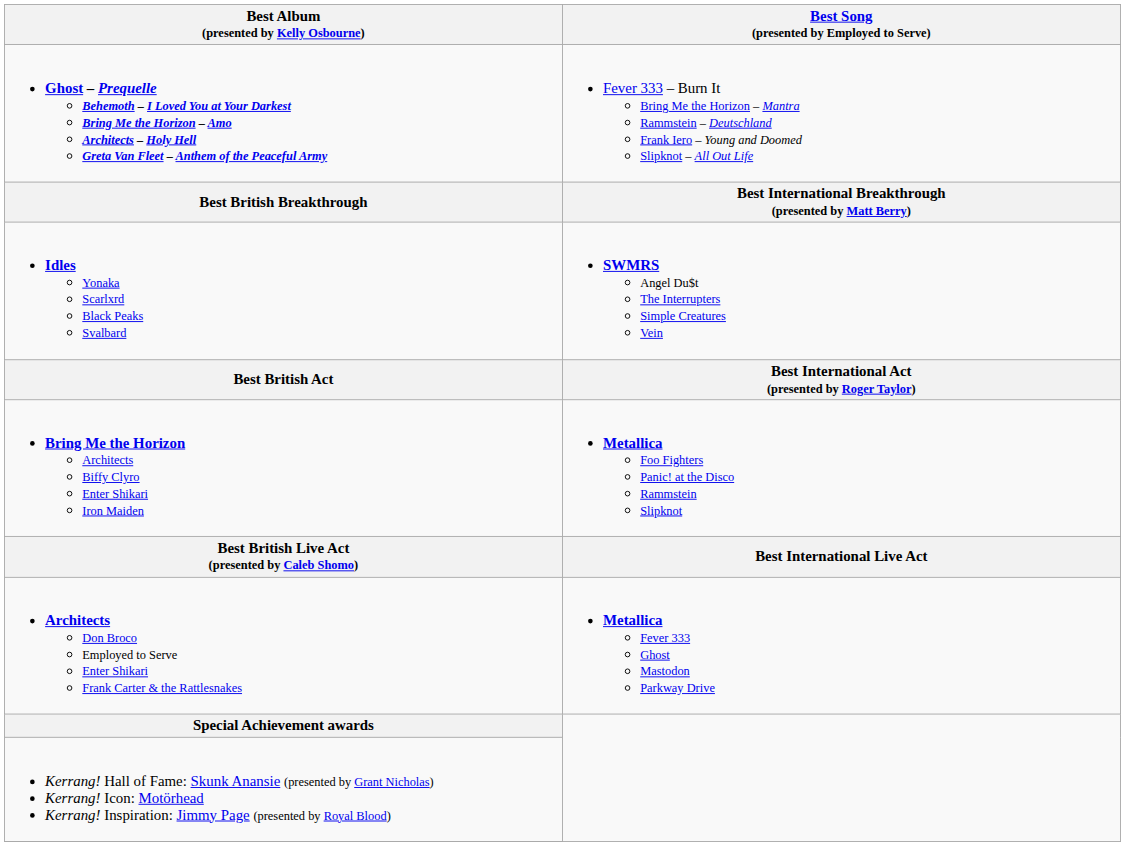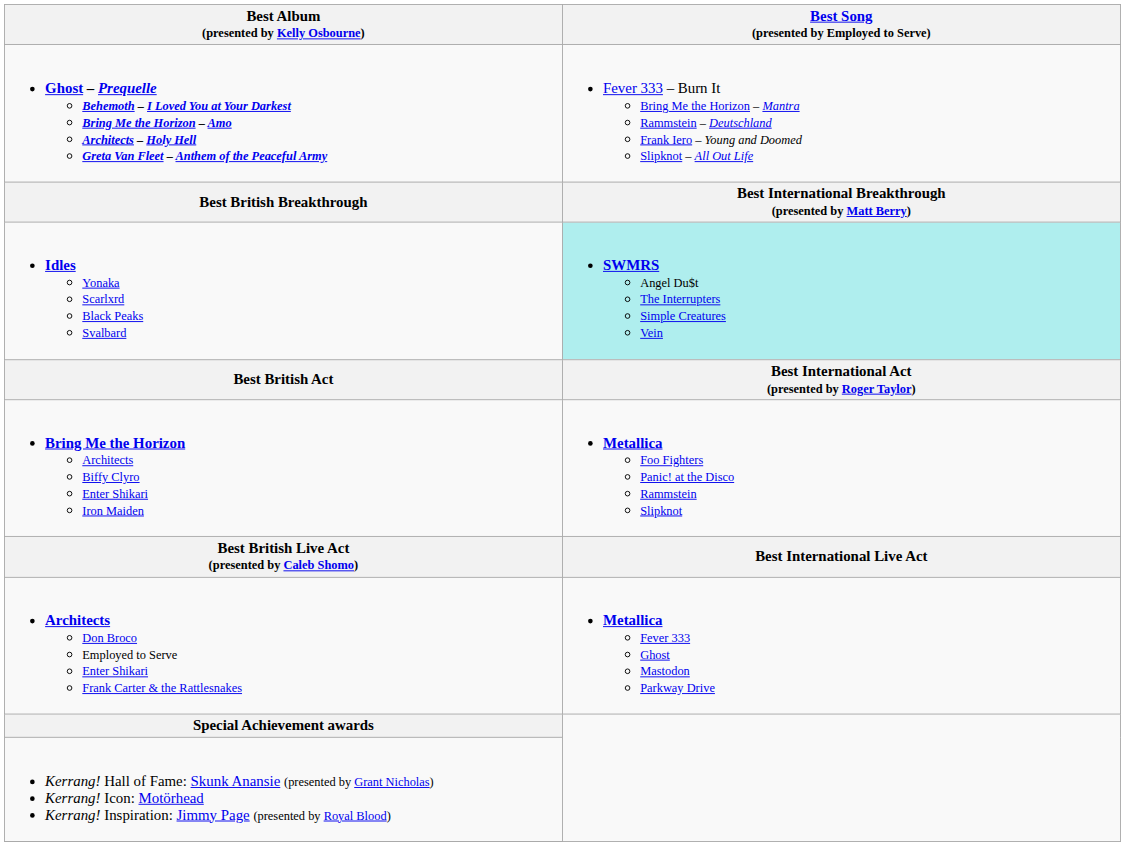Idles Yonaka Scarlxrd Black Peaks Svalbard | Best Song (presented by Employed to Serve): no background -> paleturquoise background
